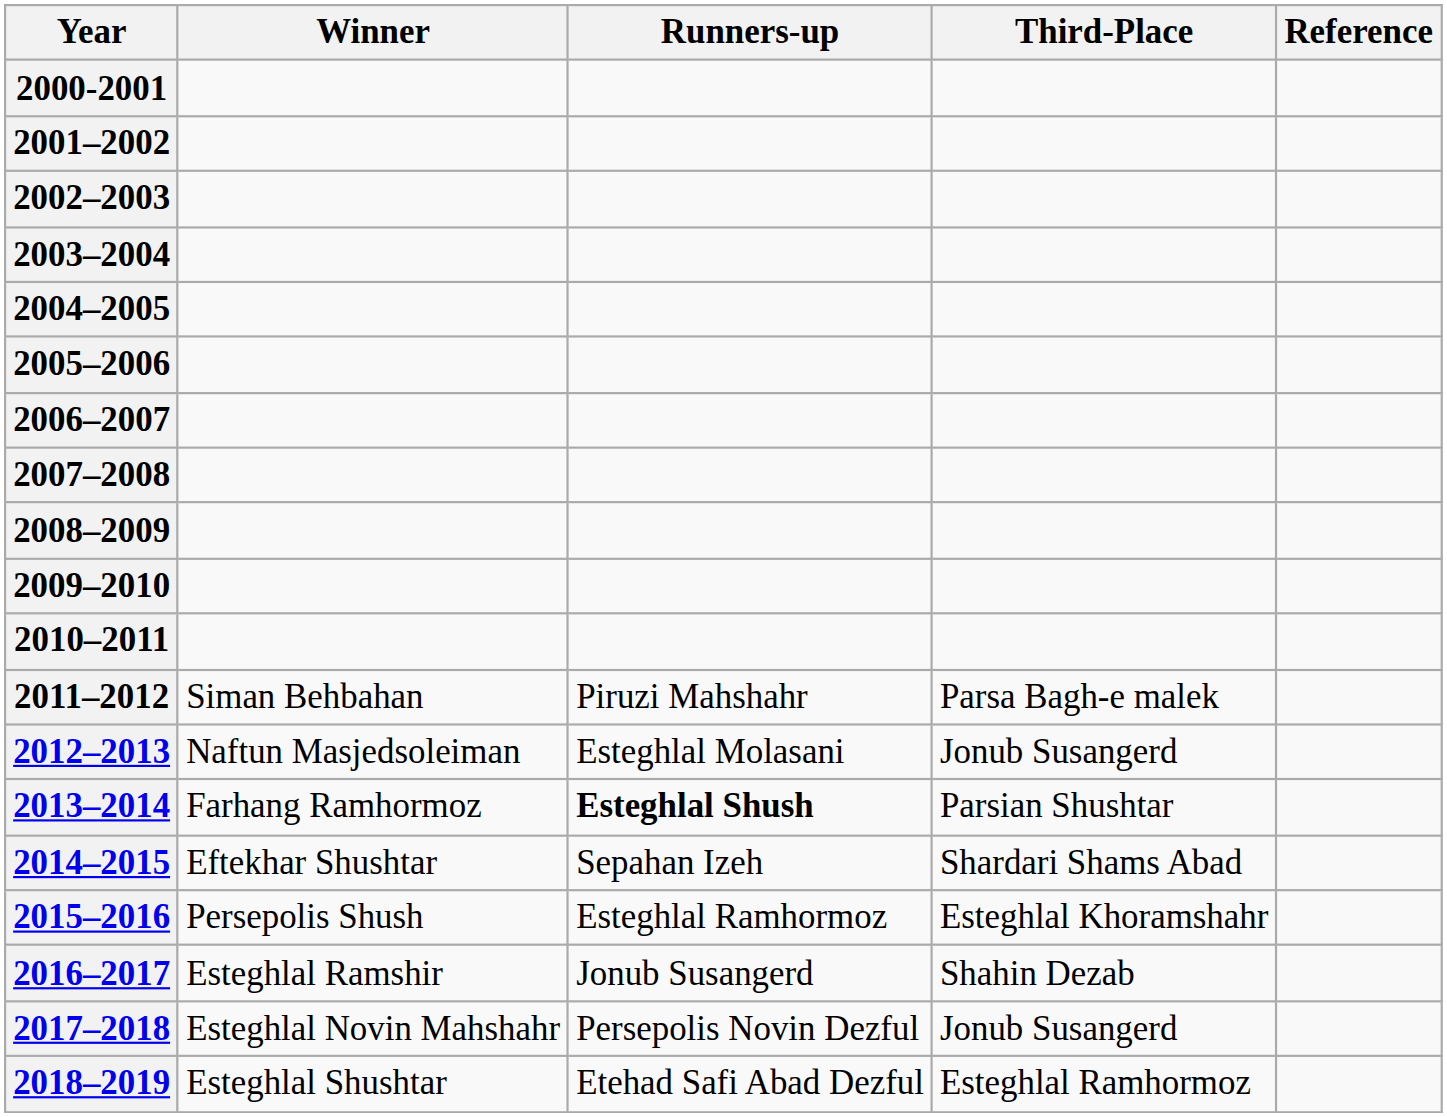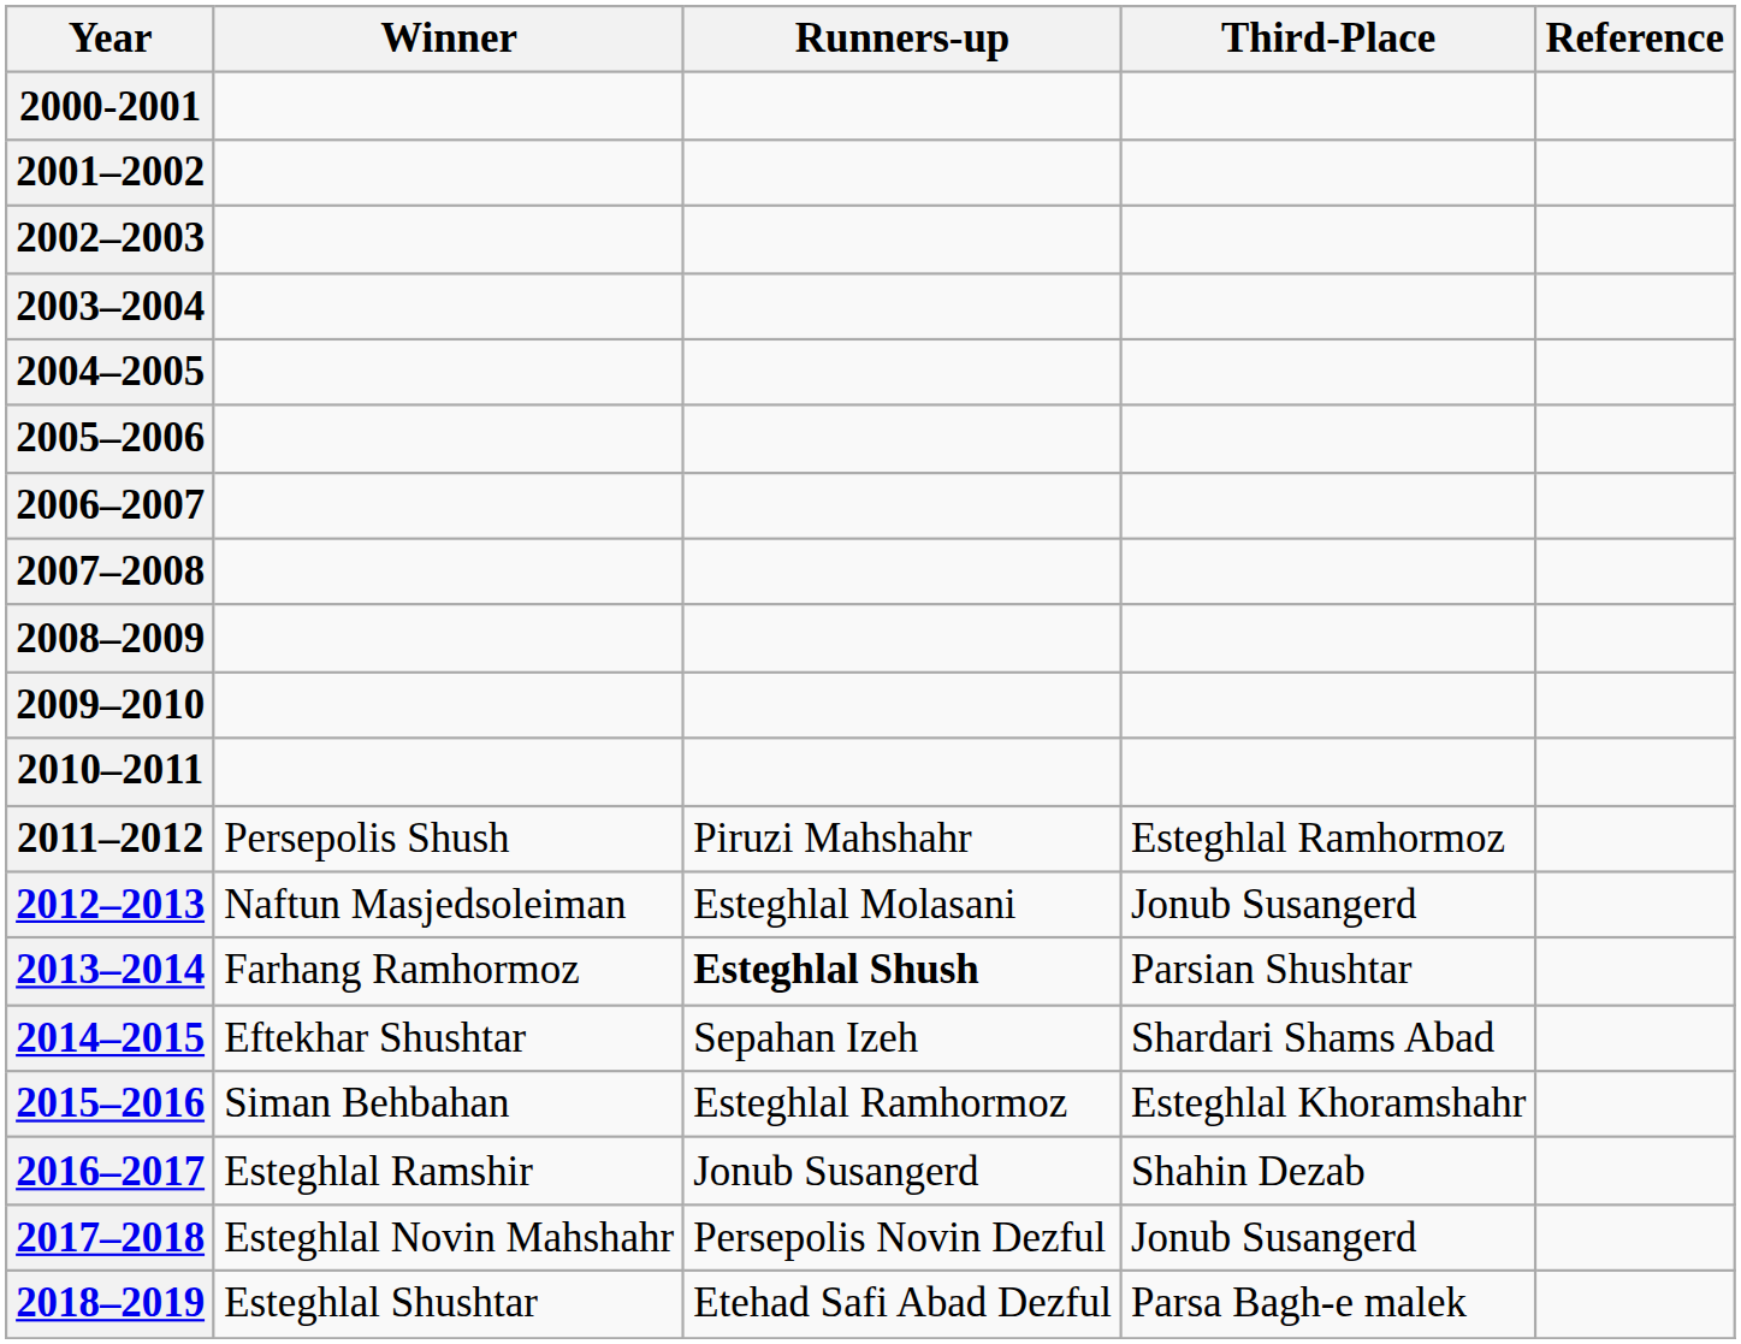2011–2012 | Winner: Siman Behbahan -> Persepolis Shush
2011–2012 | Third-Place: Parsa Bagh-e malek -> Esteghlal Ramhormoz
2015–2016 | Winner: Persepolis Shush -> Siman Behbahan
2018–2019 | Third-Place: Esteghlal Ramhormoz -> Parsa Bagh-e malek
